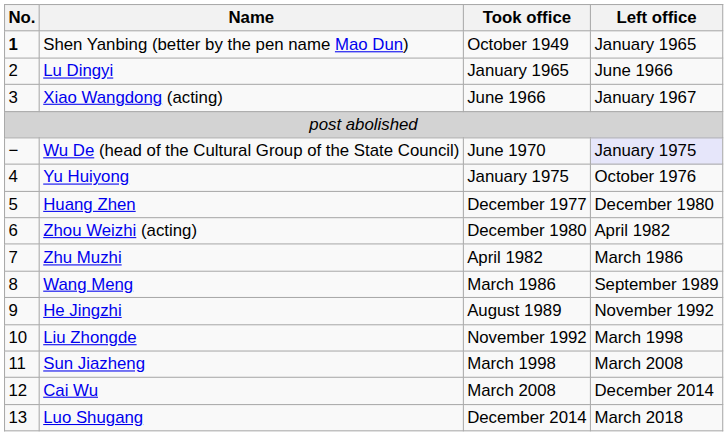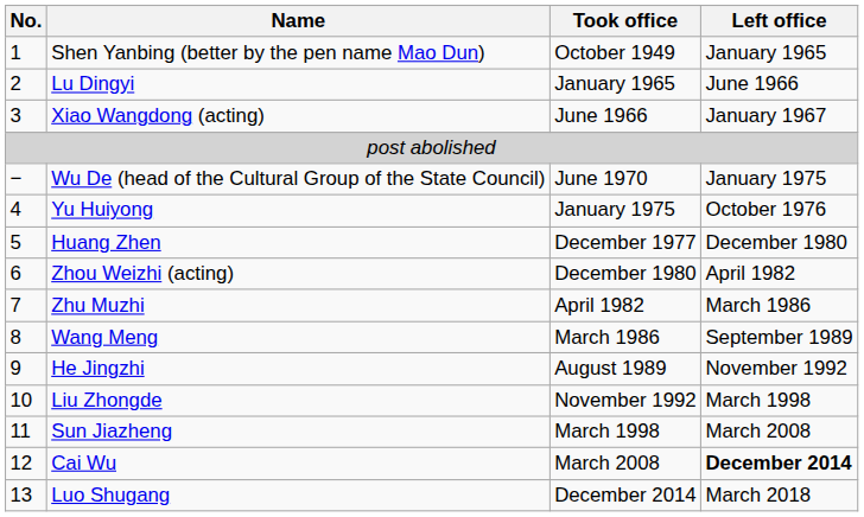Shen Yanbing (better by the pen name Mao Dun) | No.: bold -> normal
Wu De (head of the Cultural Group of the State Council) | Left office: lavender background -> no background
Cai Wu | Left office: normal -> bold
